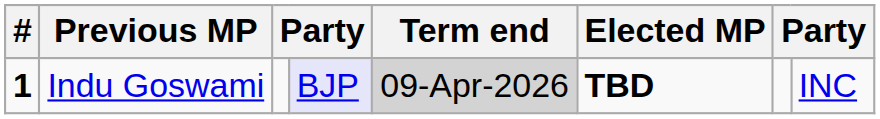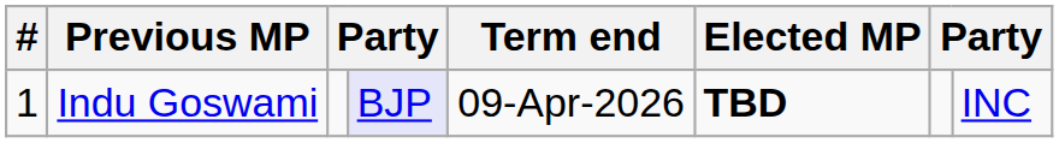Indu Goswami | #: bold -> normal
Indu Goswami | Term end: lightgrey background -> no background
